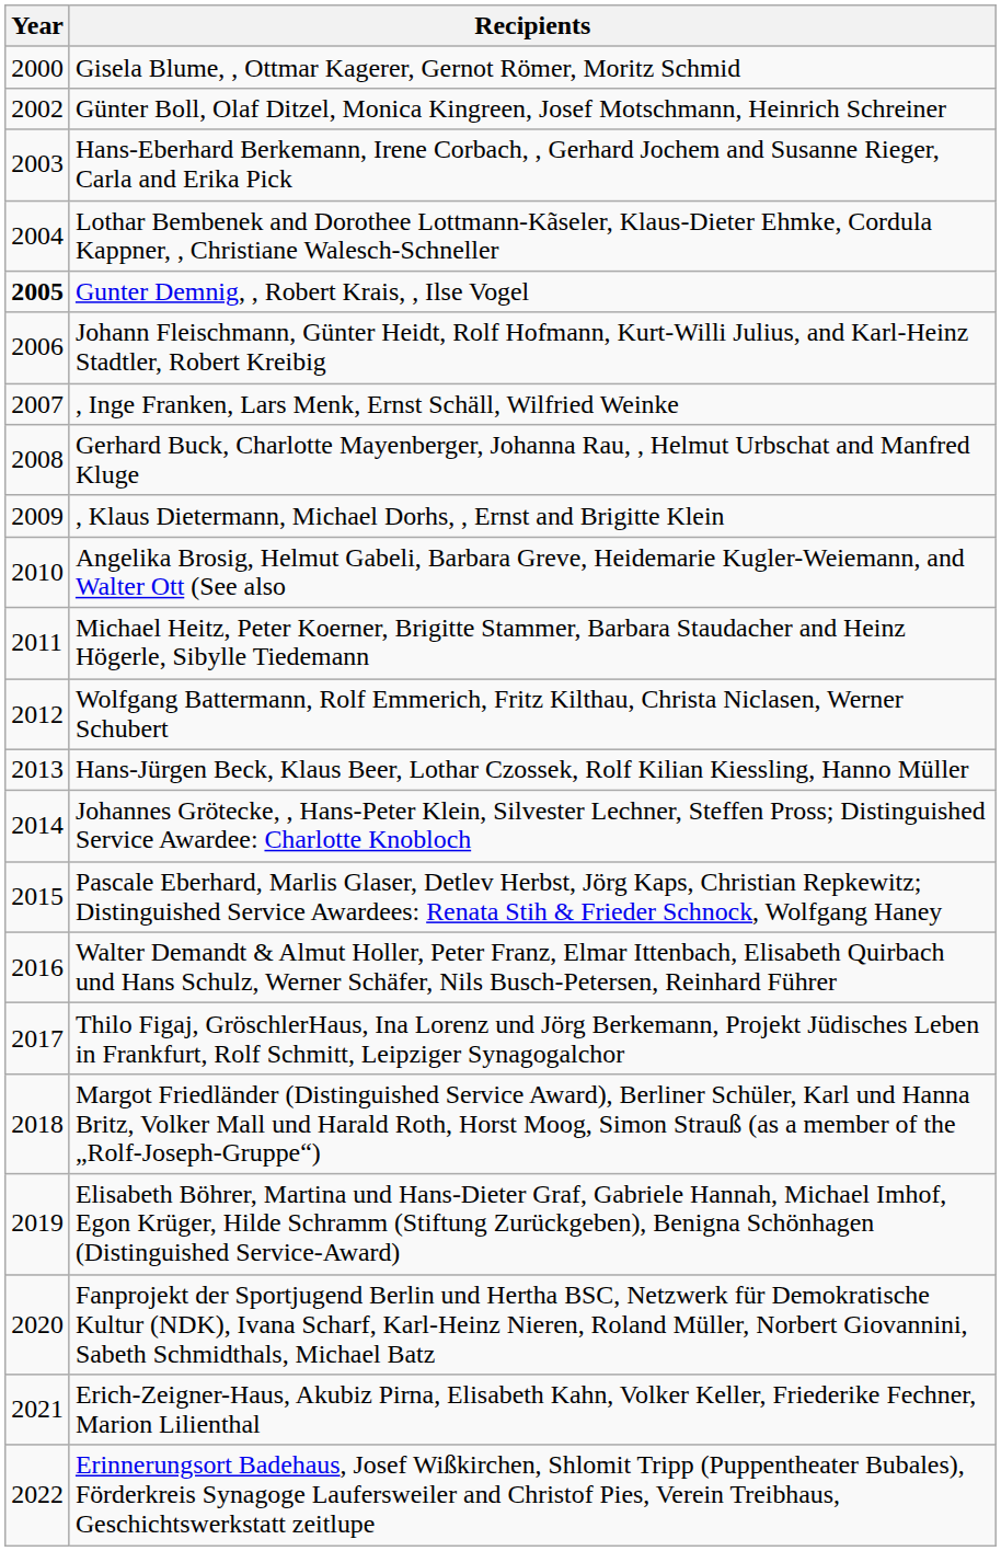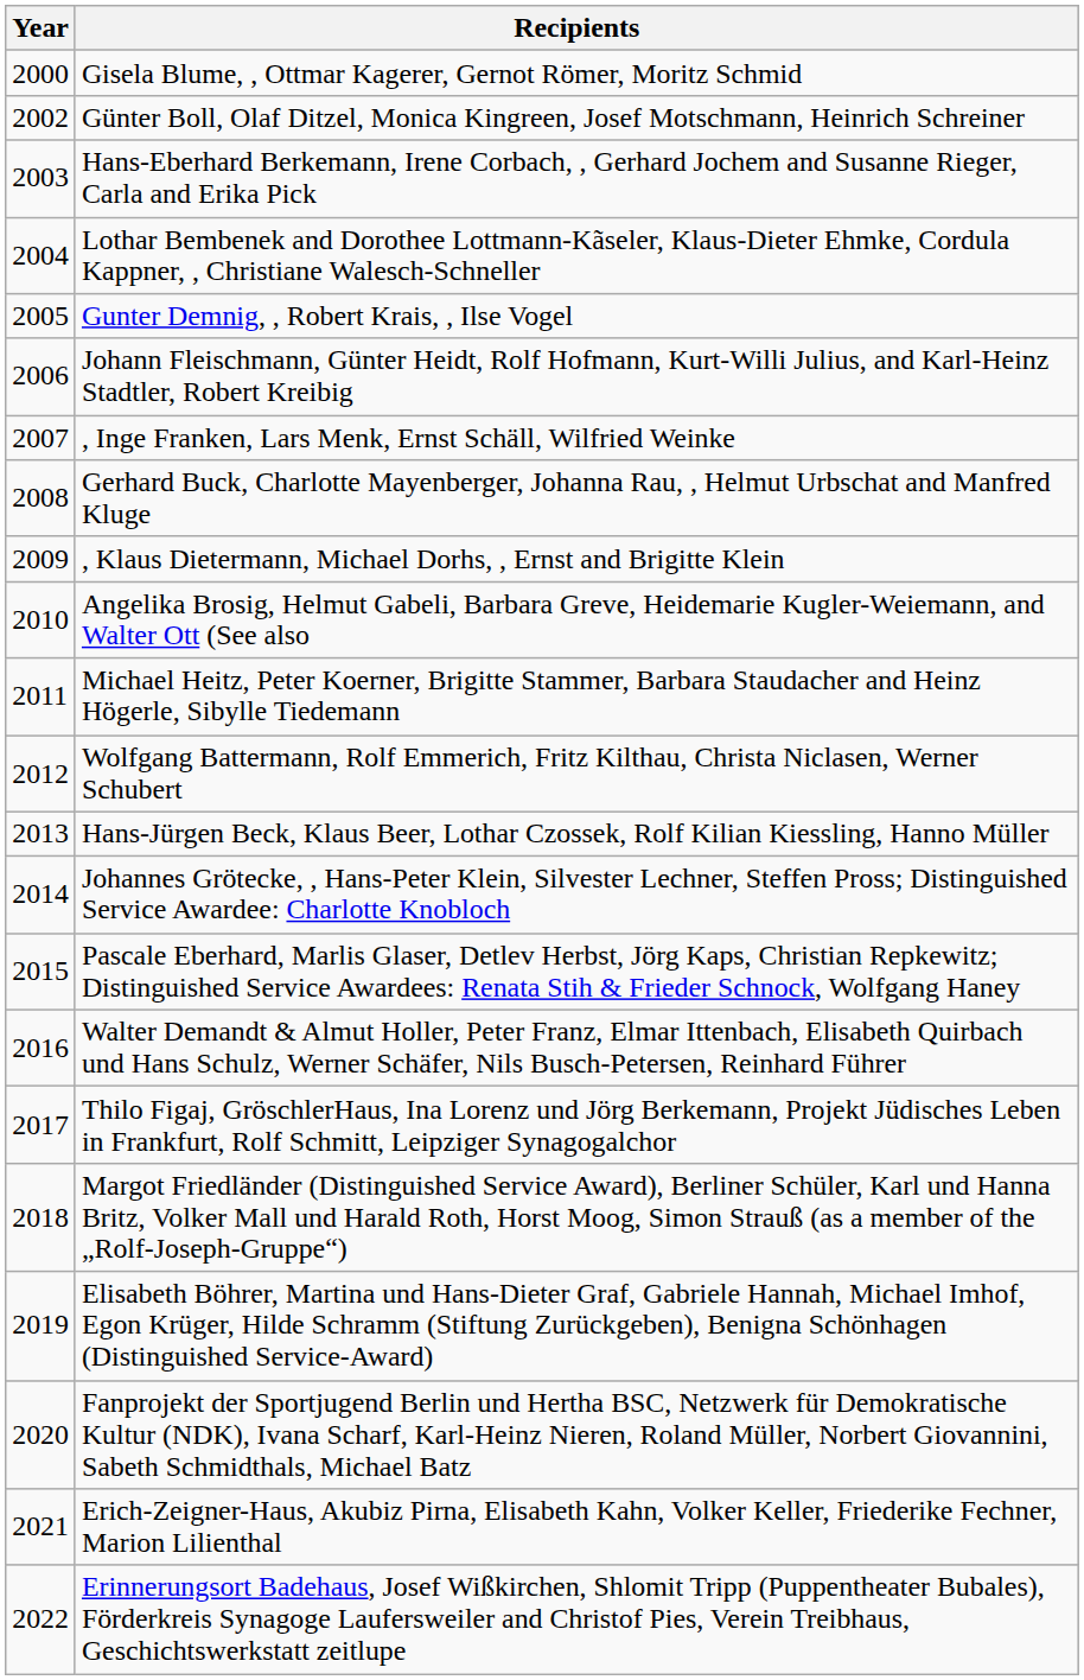Gunter Demnig, , Robert Krais, , Ilse Vogel | Year: bold -> normal
